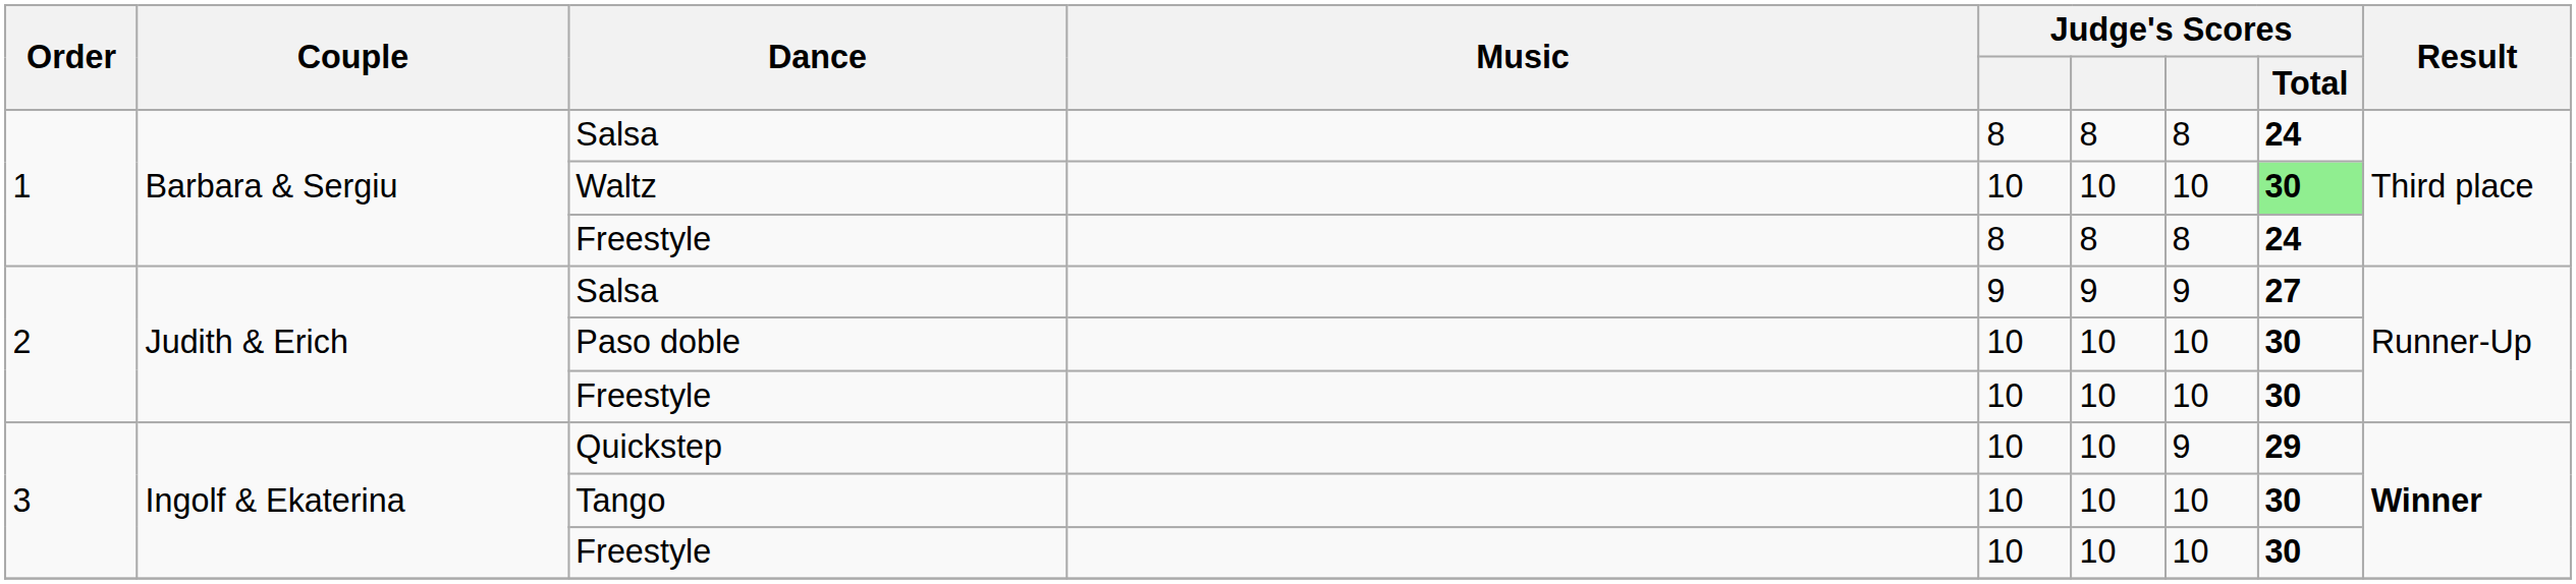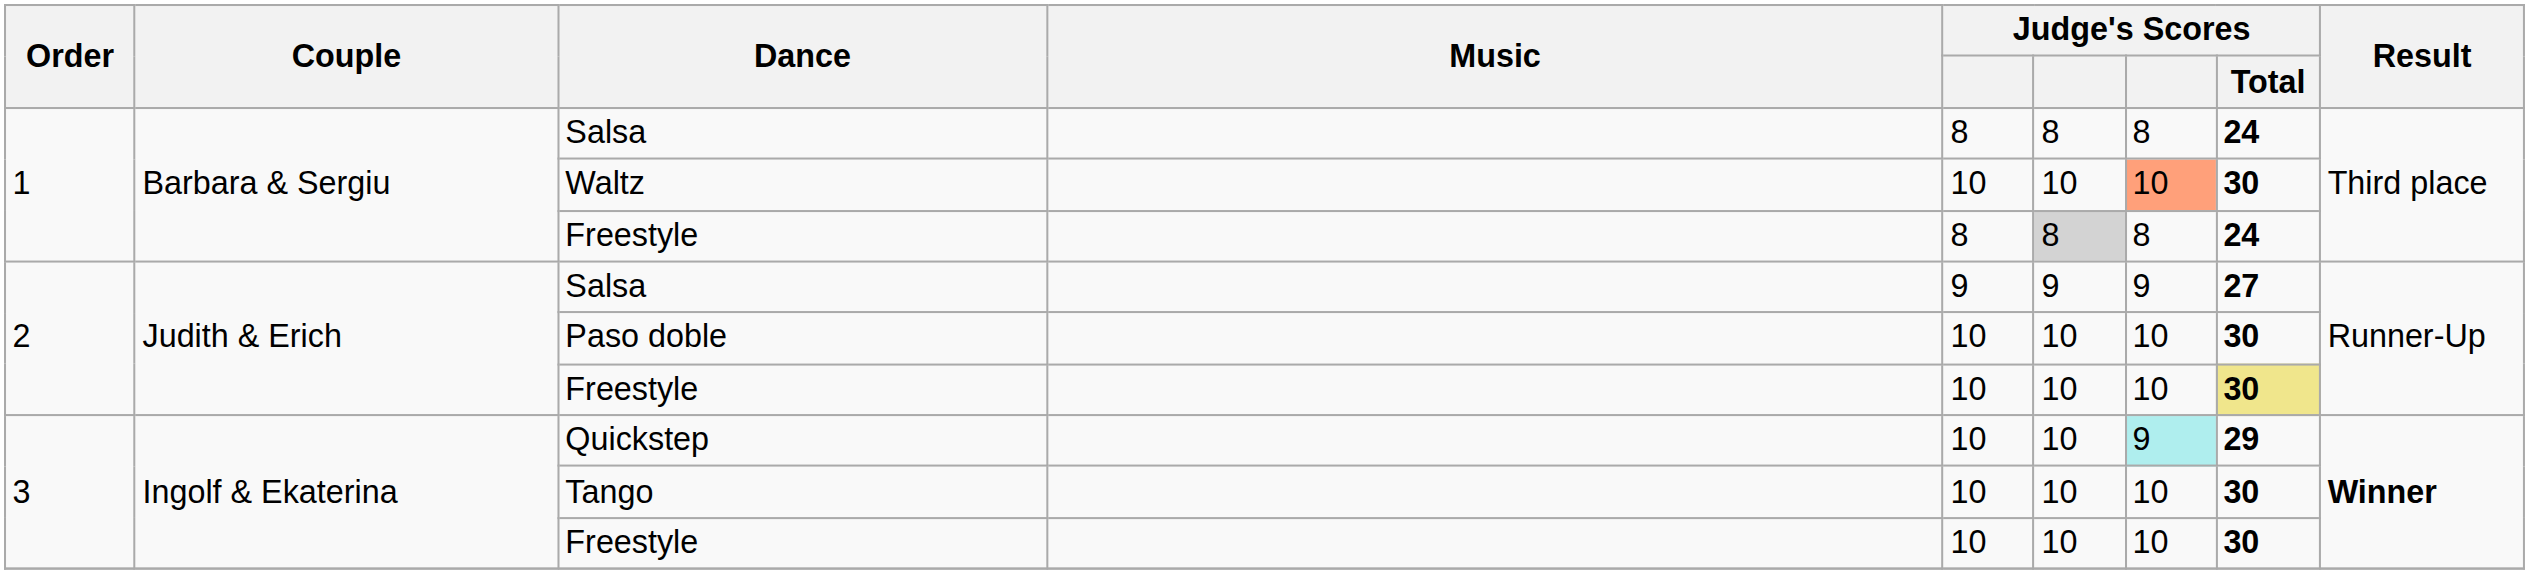Waltz | column 7: no background -> lightsalmon background
Waltz | Judge's Scores / Total: lightgreen background -> no background
1 / Freestyle | column 6: no background -> lightgrey background
2 / Freestyle | Judge's Scores / Total: no background -> khaki background
Quickstep | column 7: no background -> paleturquoise background
